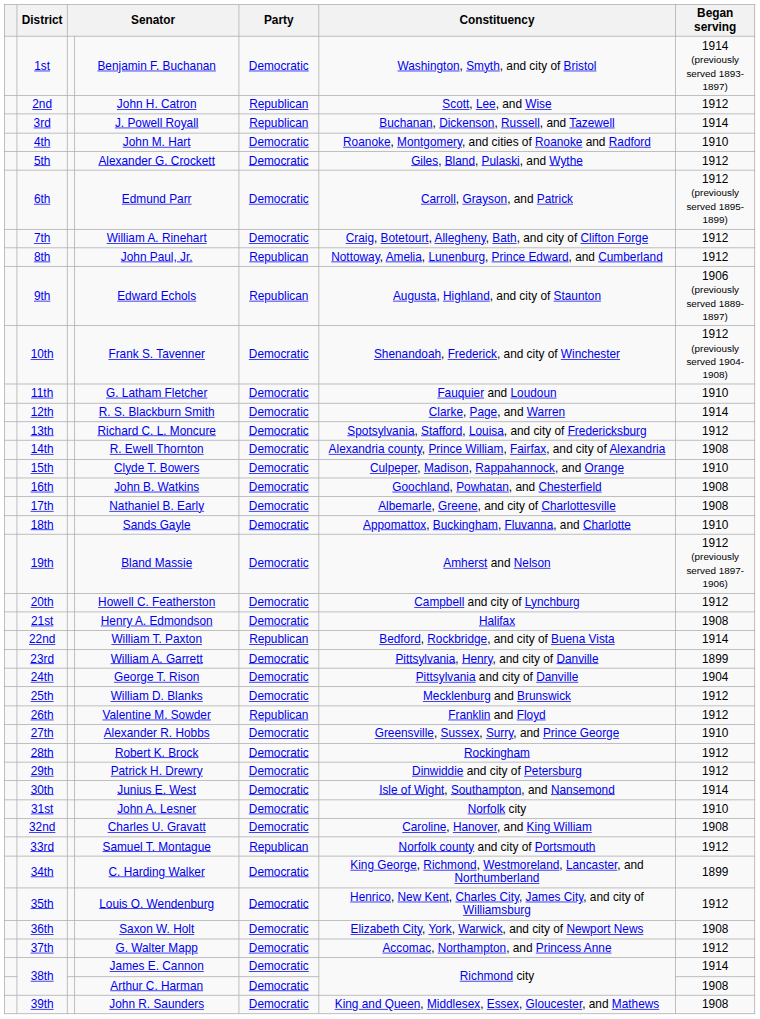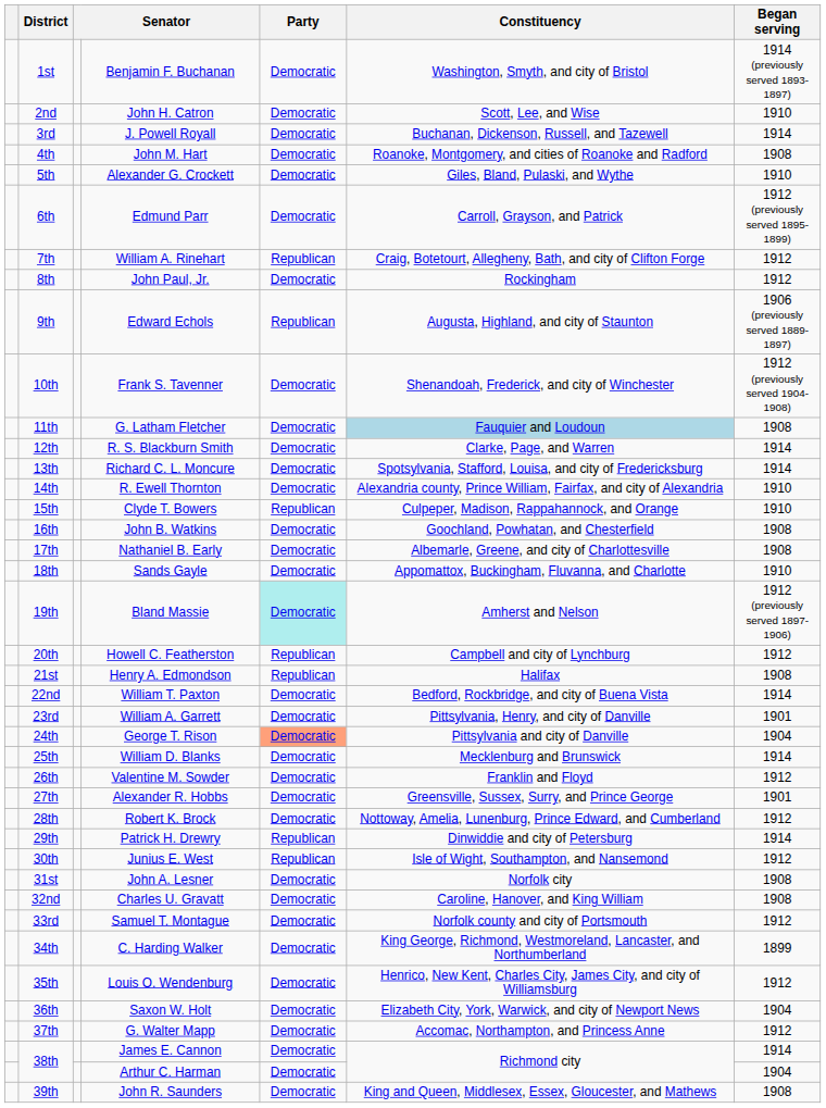John H. Catron | Party: Republican -> Democratic
John H. Catron | Began serving: 1912 -> 1910
J. Powell Royall | Party: Republican -> Democratic
John M. Hart | Began serving: 1910 -> 1908
Alexander G. Crockett | Began serving: 1912 -> 1910
William A. Rinehart | Party: Democratic -> Republican
John Paul, Jr. | Party: Republican -> Democratic
John Paul, Jr. | Constituency: Nottoway, Amelia, Lunenburg, Prince Edward, and Cumberland -> Rockingham
G. Latham Fletcher | Constituency: no background -> lightblue background
G. Latham Fletcher | Began serving: 1910 -> 1908
Richard C. L. Moncure | Began serving: 1912 -> 1914
R. Ewell Thornton | Began serving: 1908 -> 1910
Clyde T. Bowers | Party: Democratic -> Republican
Bland Massie | Party: no background -> paleturquoise background
Howell C. Featherston | Party: Democratic -> Republican
Henry A. Edmondson | Party: Democratic -> Republican
William T. Paxton | Party: Republican -> Democratic
William A. Garrett | Began serving: 1899 -> 1901
George T. Rison | Party: no background -> lightsalmon background
William D. Blanks | Began serving: 1912 -> 1914
Valentine M. Sowder | Party: Republican -> Democratic
Alexander R. Hobbs | Began serving: 1910 -> 1901
Robert K. Brock | Constituency: Rockingham -> Nottoway, Amelia, Lunenburg, Prince Edward, and Cumberland
Patrick H. Drewry | Party: Democratic -> Republican
Patrick H. Drewry | Began serving: 1912 -> 1914
Junius E. West | Party: Democratic -> Republican
Junius E. West | Began serving: 1914 -> 1912
John A. Lesner | Began serving: 1910 -> 1908
Samuel T. Montague | Party: Republican -> Democratic
Saxon W. Holt | Began serving: 1908 -> 1904
Arthur C. Harman | Began serving: 1908 -> 1904
